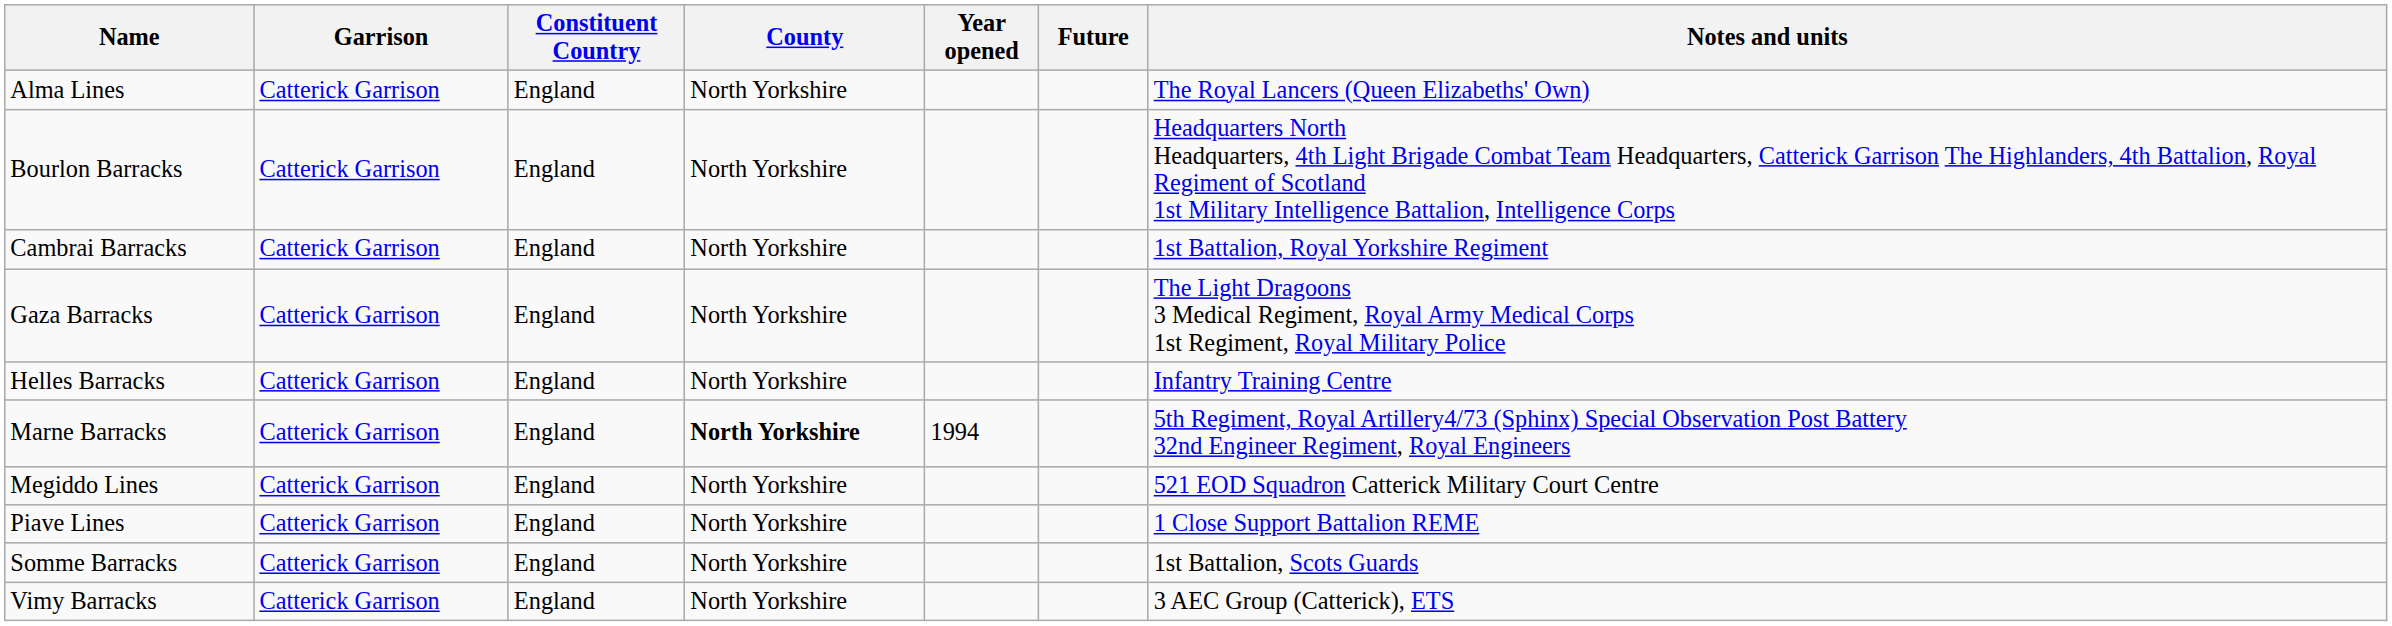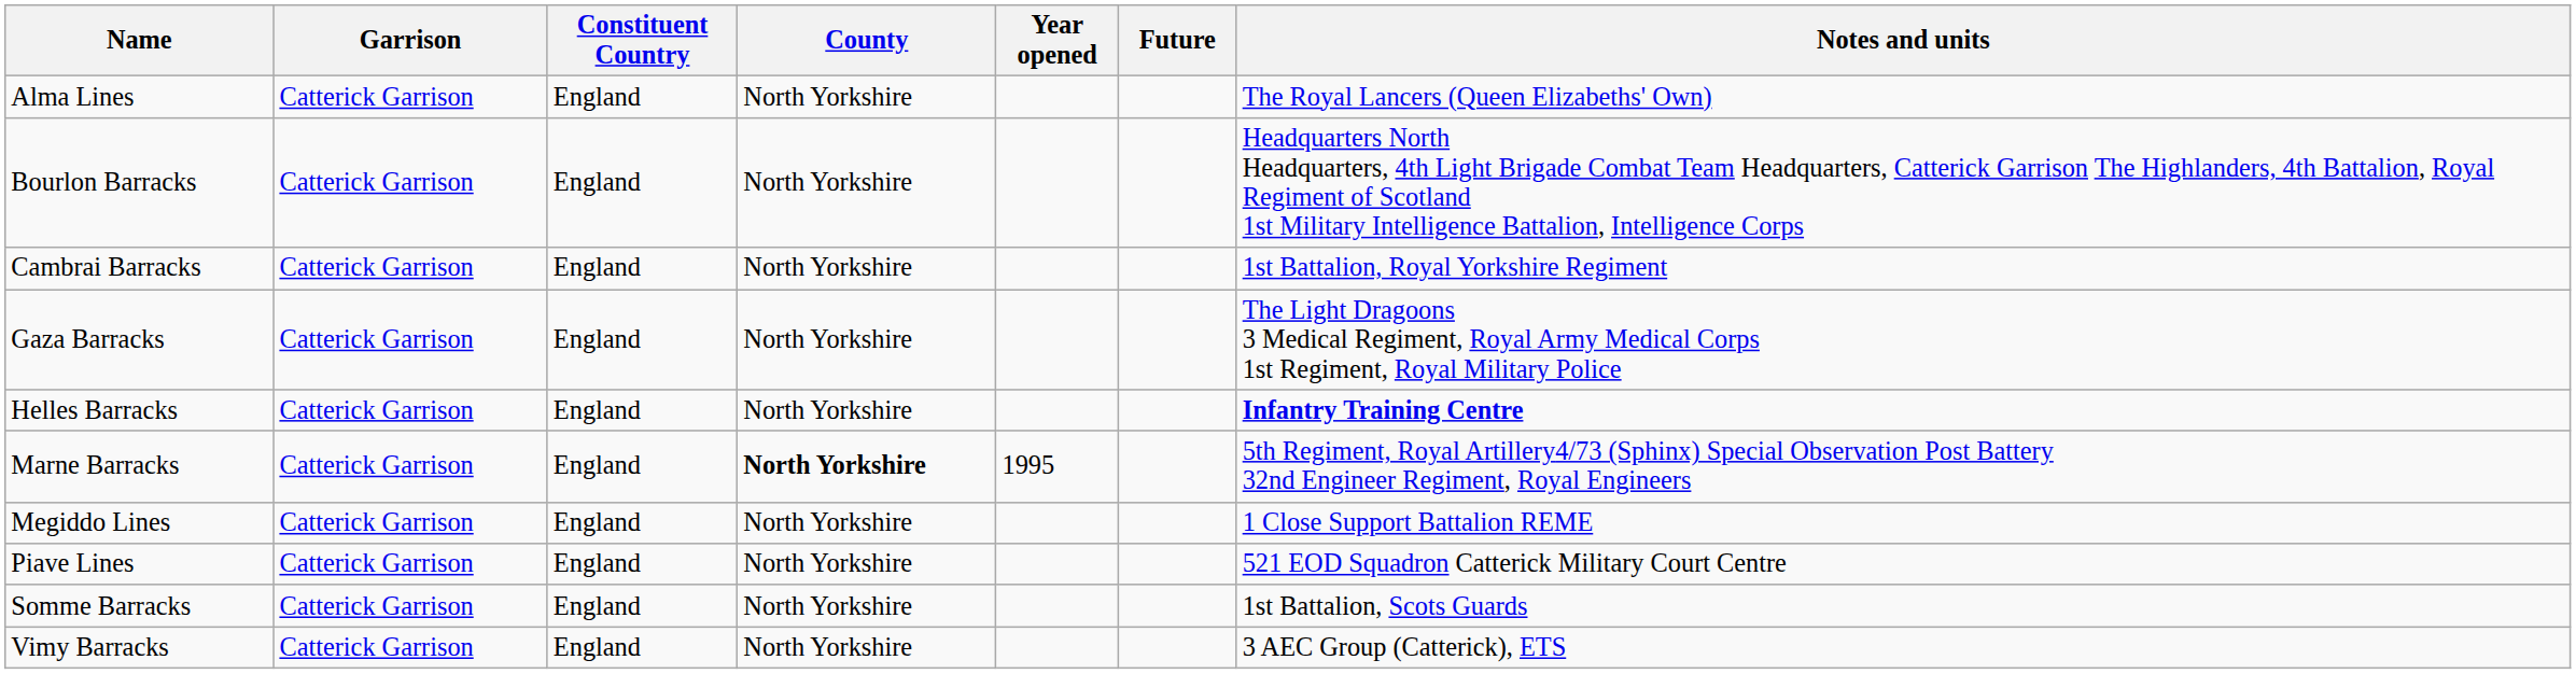Helles Barracks | Notes and units: normal -> bold
Marne Barracks | Year opened: 1994 -> 1995
Megiddo Lines | Notes and units: 521 EOD Squadron Catterick Military Court Centre -> 1 Close Support Battalion REME
Piave Lines | Notes and units: 1 Close Support Battalion REME -> 521 EOD Squadron Catterick Military Court Centre
